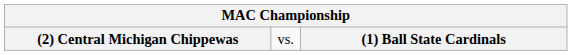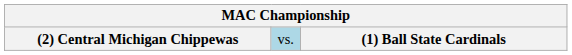(2) Central Michigan Chippewas | column 2: no background -> lightblue background
